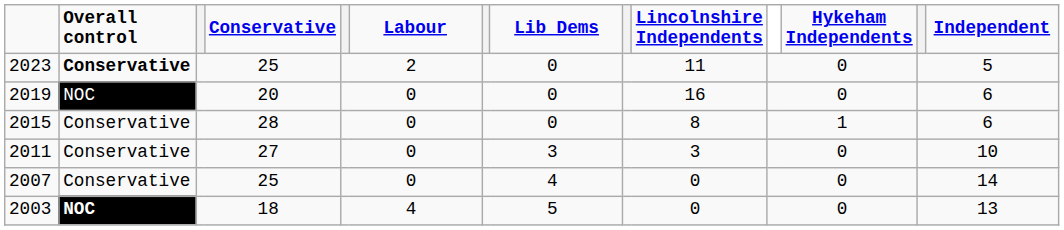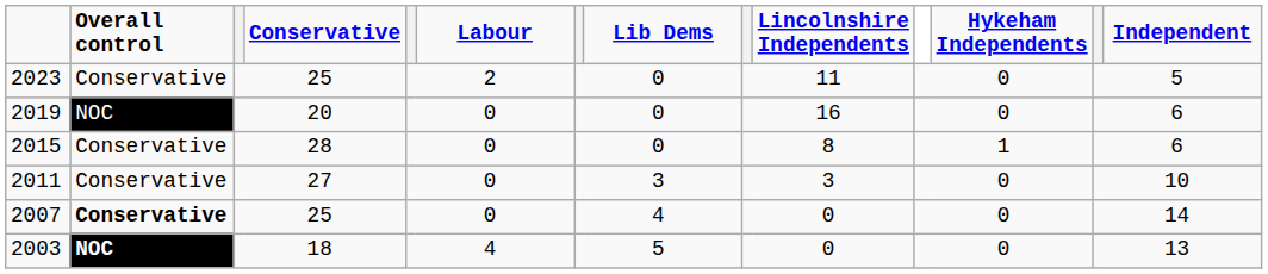2023 | Overall control: bold -> normal
2007 | Overall control: normal -> bold
